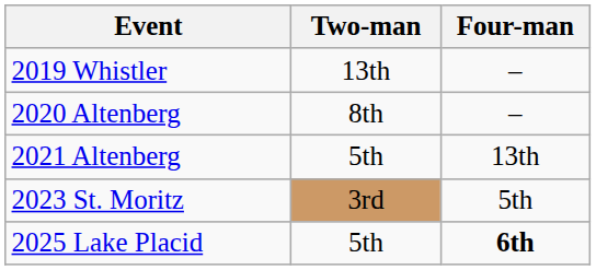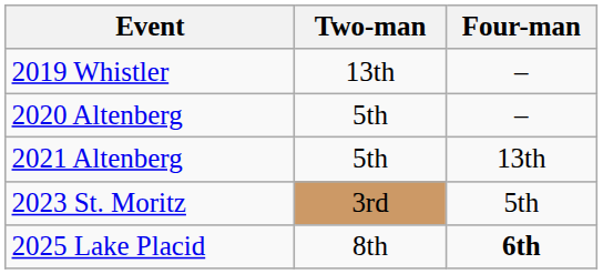2020 Altenberg | Two-man: 8th -> 5th
2025 Lake Placid | Two-man: 5th -> 8th
